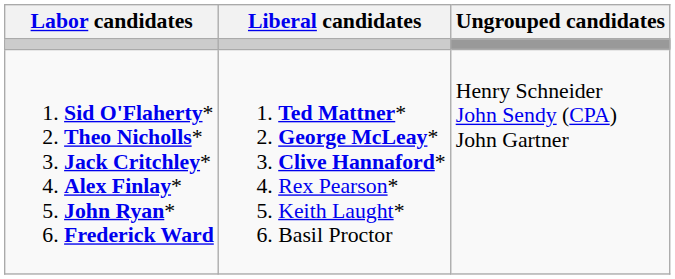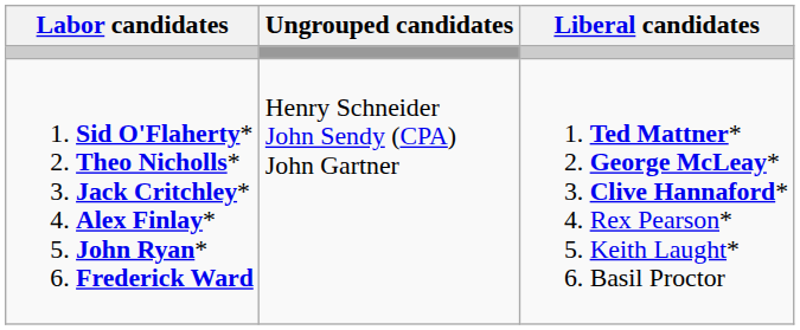columns swapped: Liberal candidates <-> Ungrouped candidates
